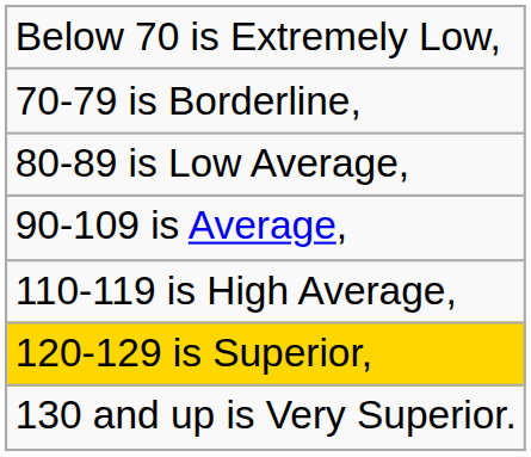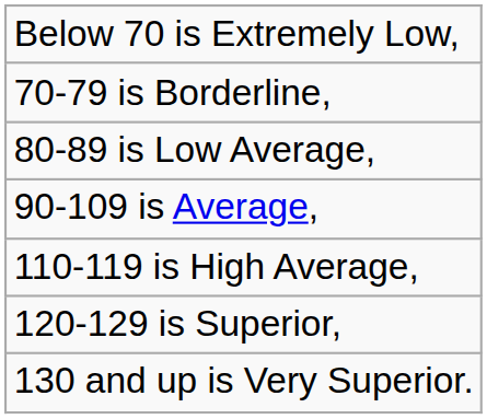row 6 | column 1: gold background -> no background
